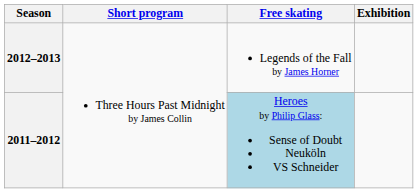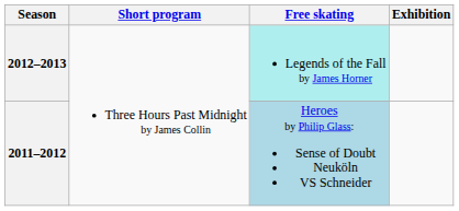2012–2013 | Free skating: no background -> paleturquoise background
